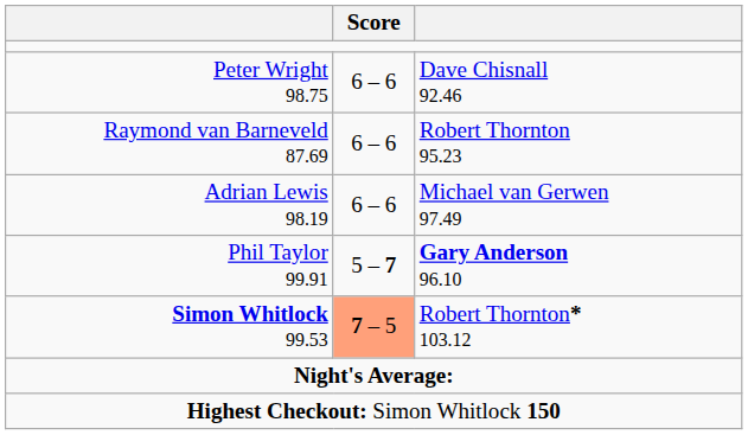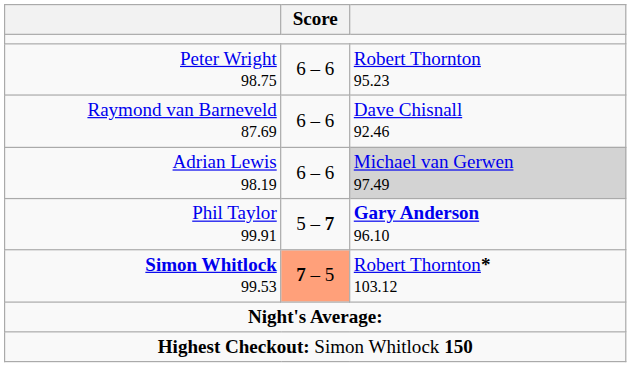Peter Wright 98.75 | column 3: Dave Chisnall 92.46 -> Robert Thornton 95.23
Raymond van Barneveld 87.69 | column 3: Robert Thornton 95.23 -> Dave Chisnall 92.46
Adrian Lewis 98.19 | column 3: no background -> lightgrey background
